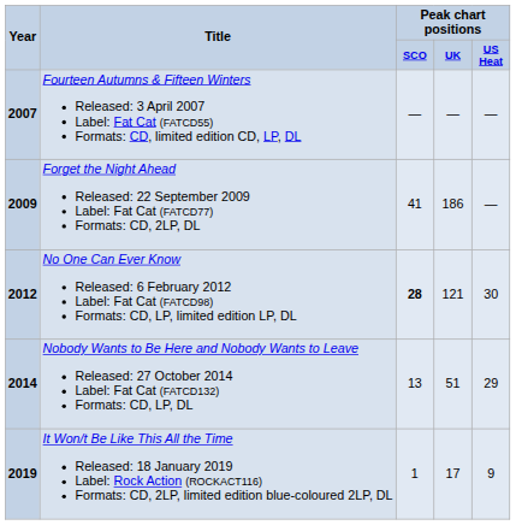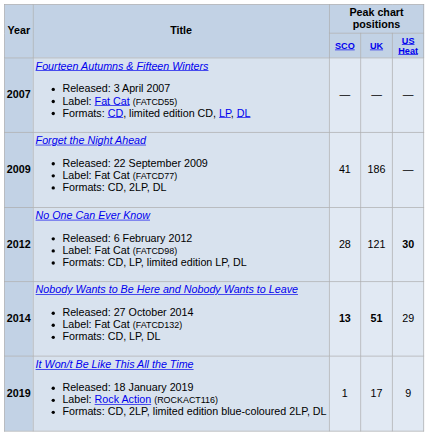row 5 | Peak chart positions / SCO: bold -> normal
row 5 | Peak chart positions / US Heat: normal -> bold
row 6 | Peak chart positions / SCO: normal -> bold
row 6 | Peak chart positions / UK: normal -> bold
